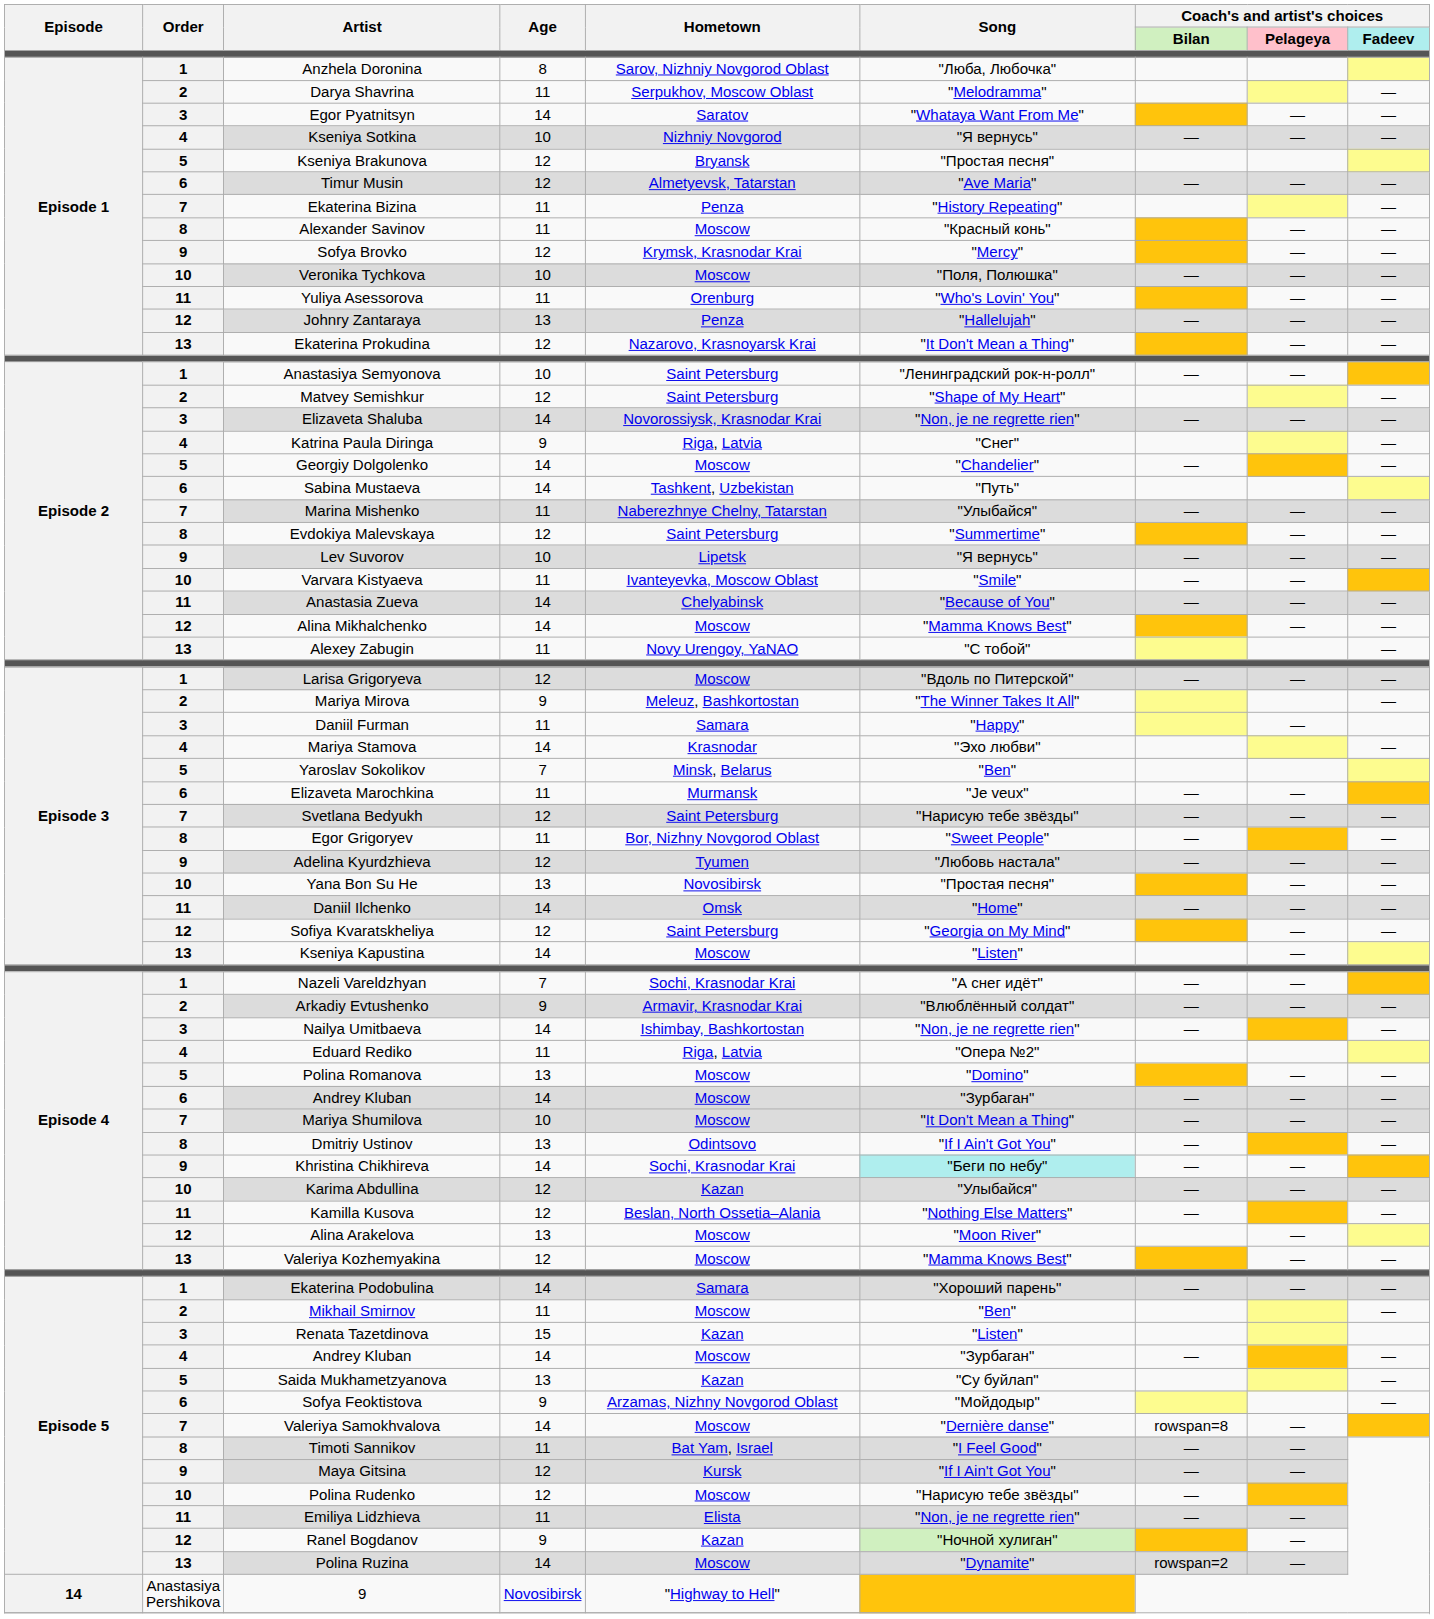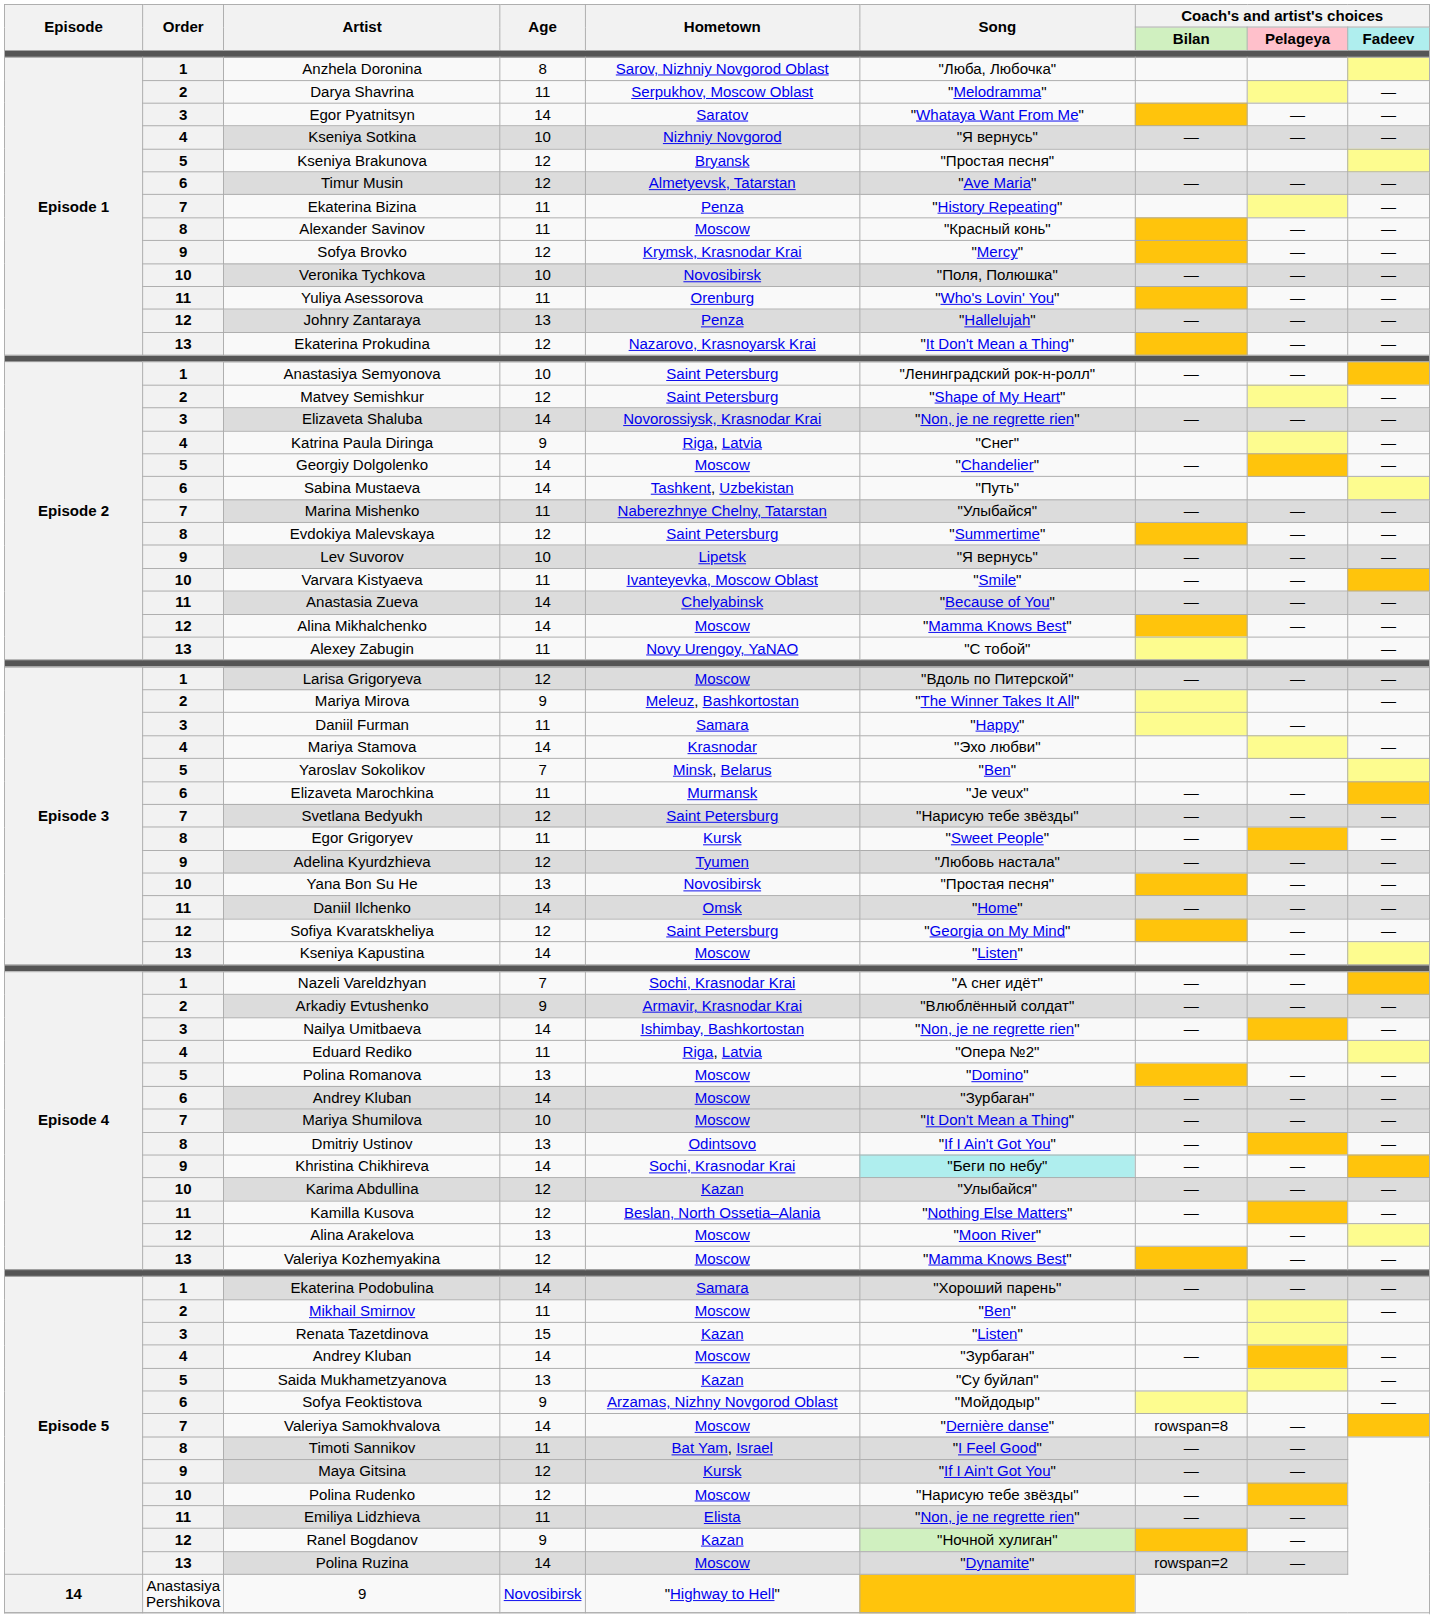Veronika Tychkova | Hometown: Moscow -> Novosibirsk
Egor Grigoryev | Hometown: Bor, Nizhny Novgorod Oblast -> Kursk
